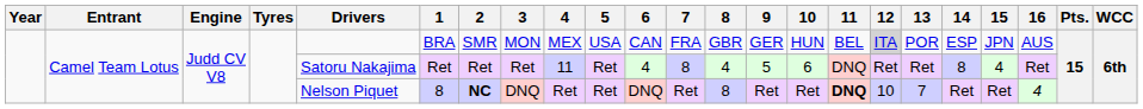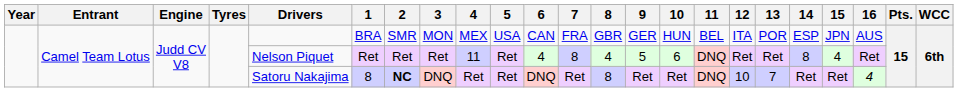row 2 | 12: lightgrey background -> no background
row 3 | Drivers: Satoru Nakajima -> Nelson Piquet
row 4 | Drivers: Nelson Piquet -> Satoru Nakajima
row 4 | 11: bold -> normal
